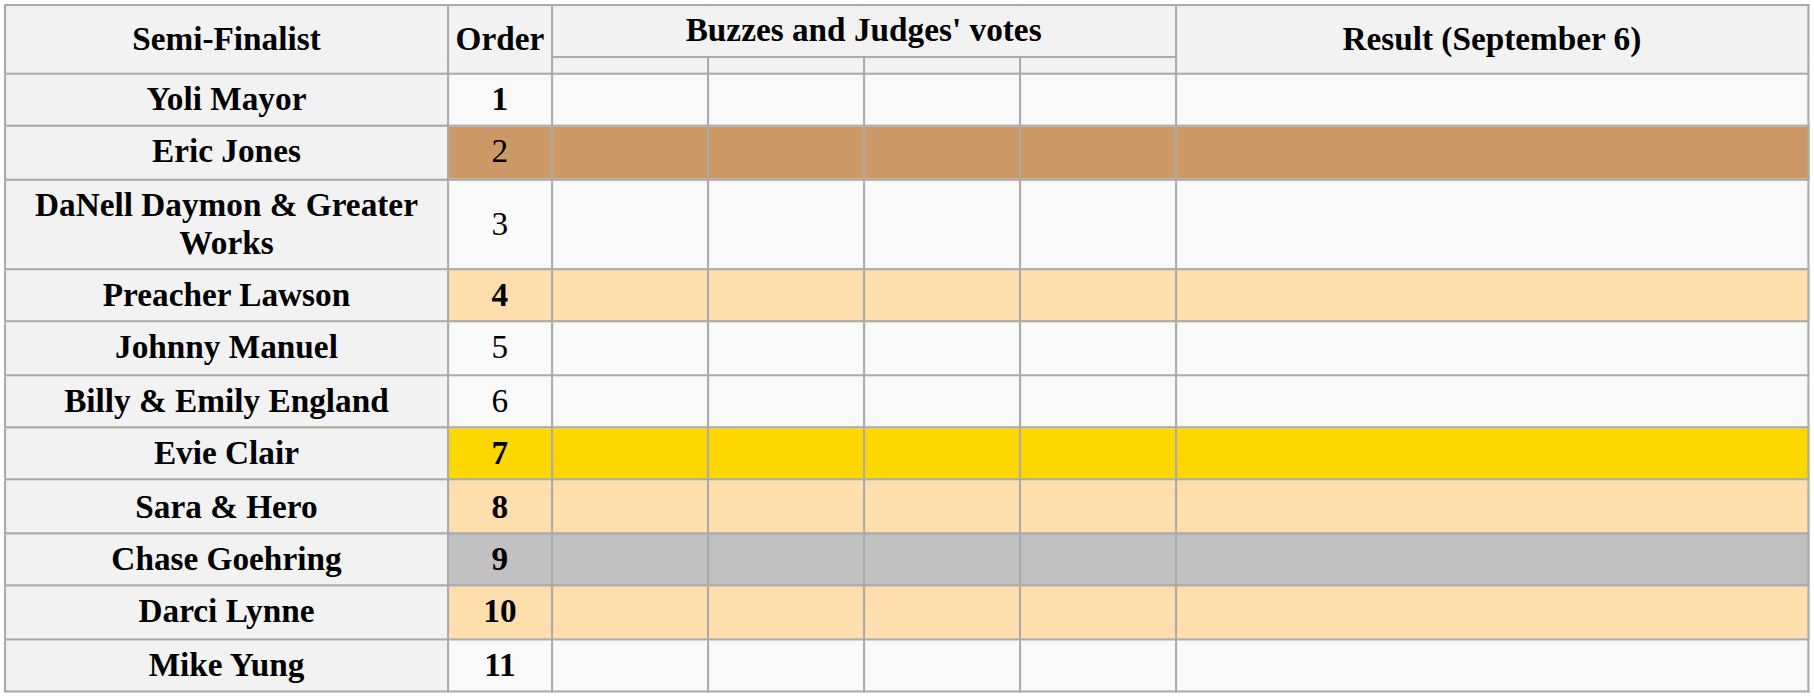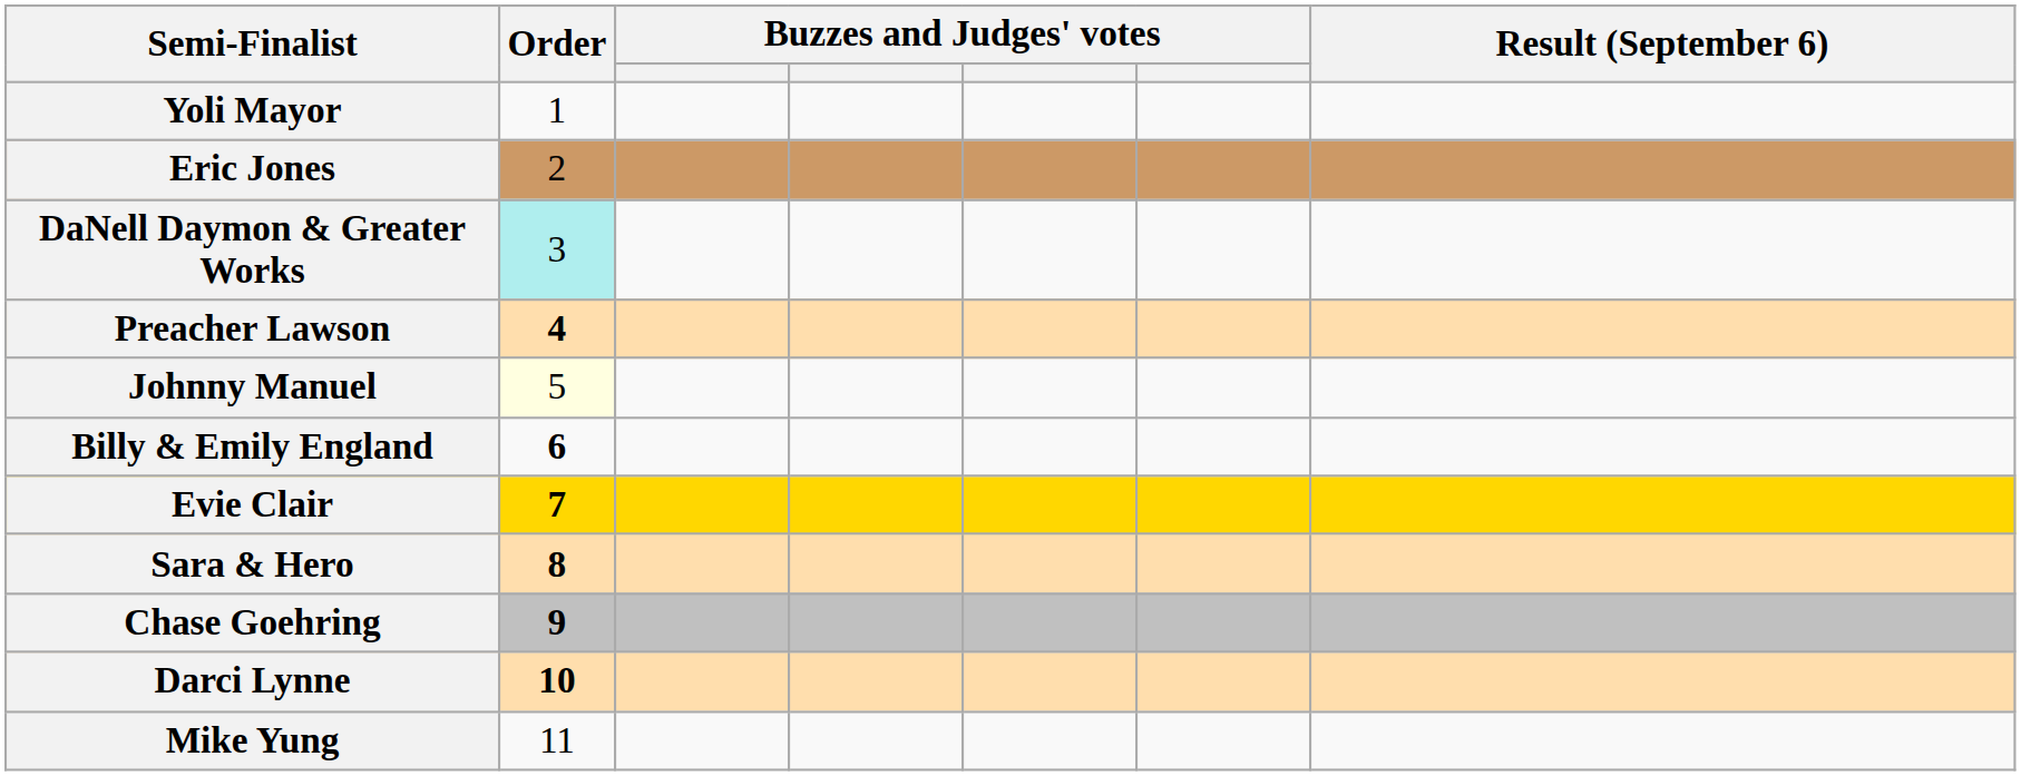Yoli Mayor | Order: bold -> normal
DaNell Daymon & Greater Works | Order: no background -> paleturquoise background
Johnny Manuel | Order: no background -> lightyellow background
Billy & Emily England | Order: normal -> bold
Mike Yung | Order: bold -> normal
